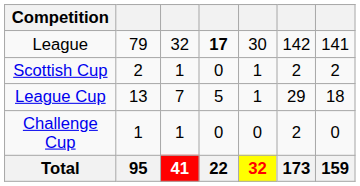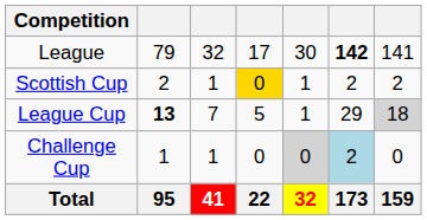League | column 4: bold -> normal
League | column 6: normal -> bold
Scottish Cup | column 4: no background -> gold background
League Cup | column 2: normal -> bold
League Cup | column 7: no background -> lightgrey background
Challenge Cup | column 5: no background -> lightgrey background
Challenge Cup | column 6: no background -> lightblue background
